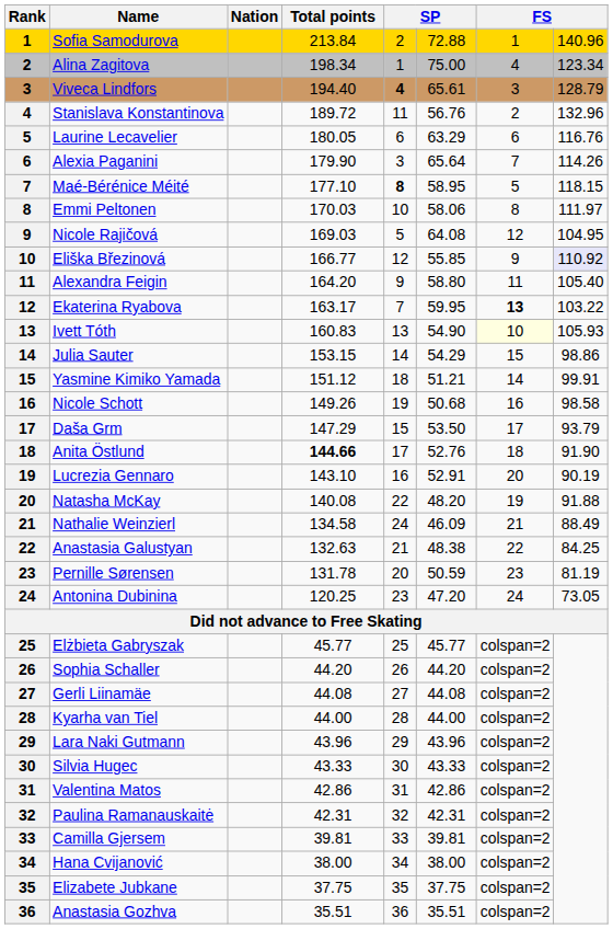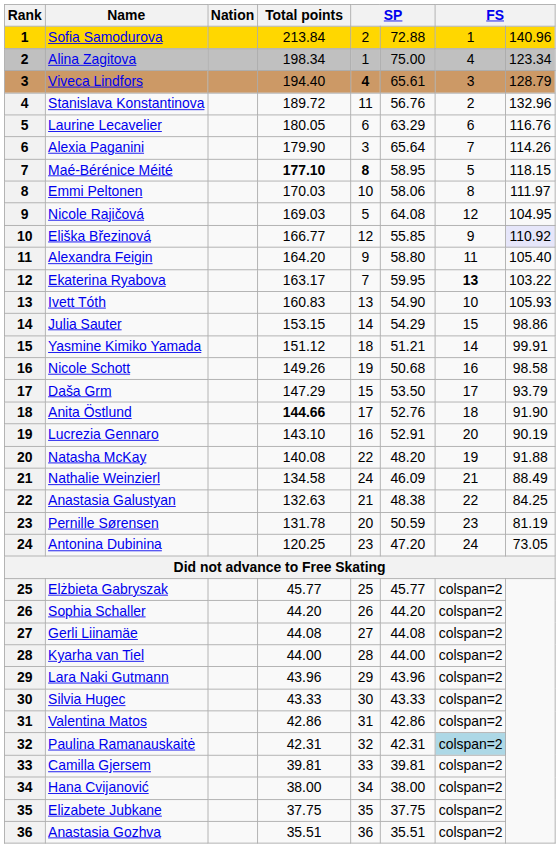Maé-Bérénice Méité | Total points: normal -> bold
Ivett Tóth | column 7: lightyellow background -> no background
Paulina Ramanauskaitė | column 7: no background -> lightblue background
